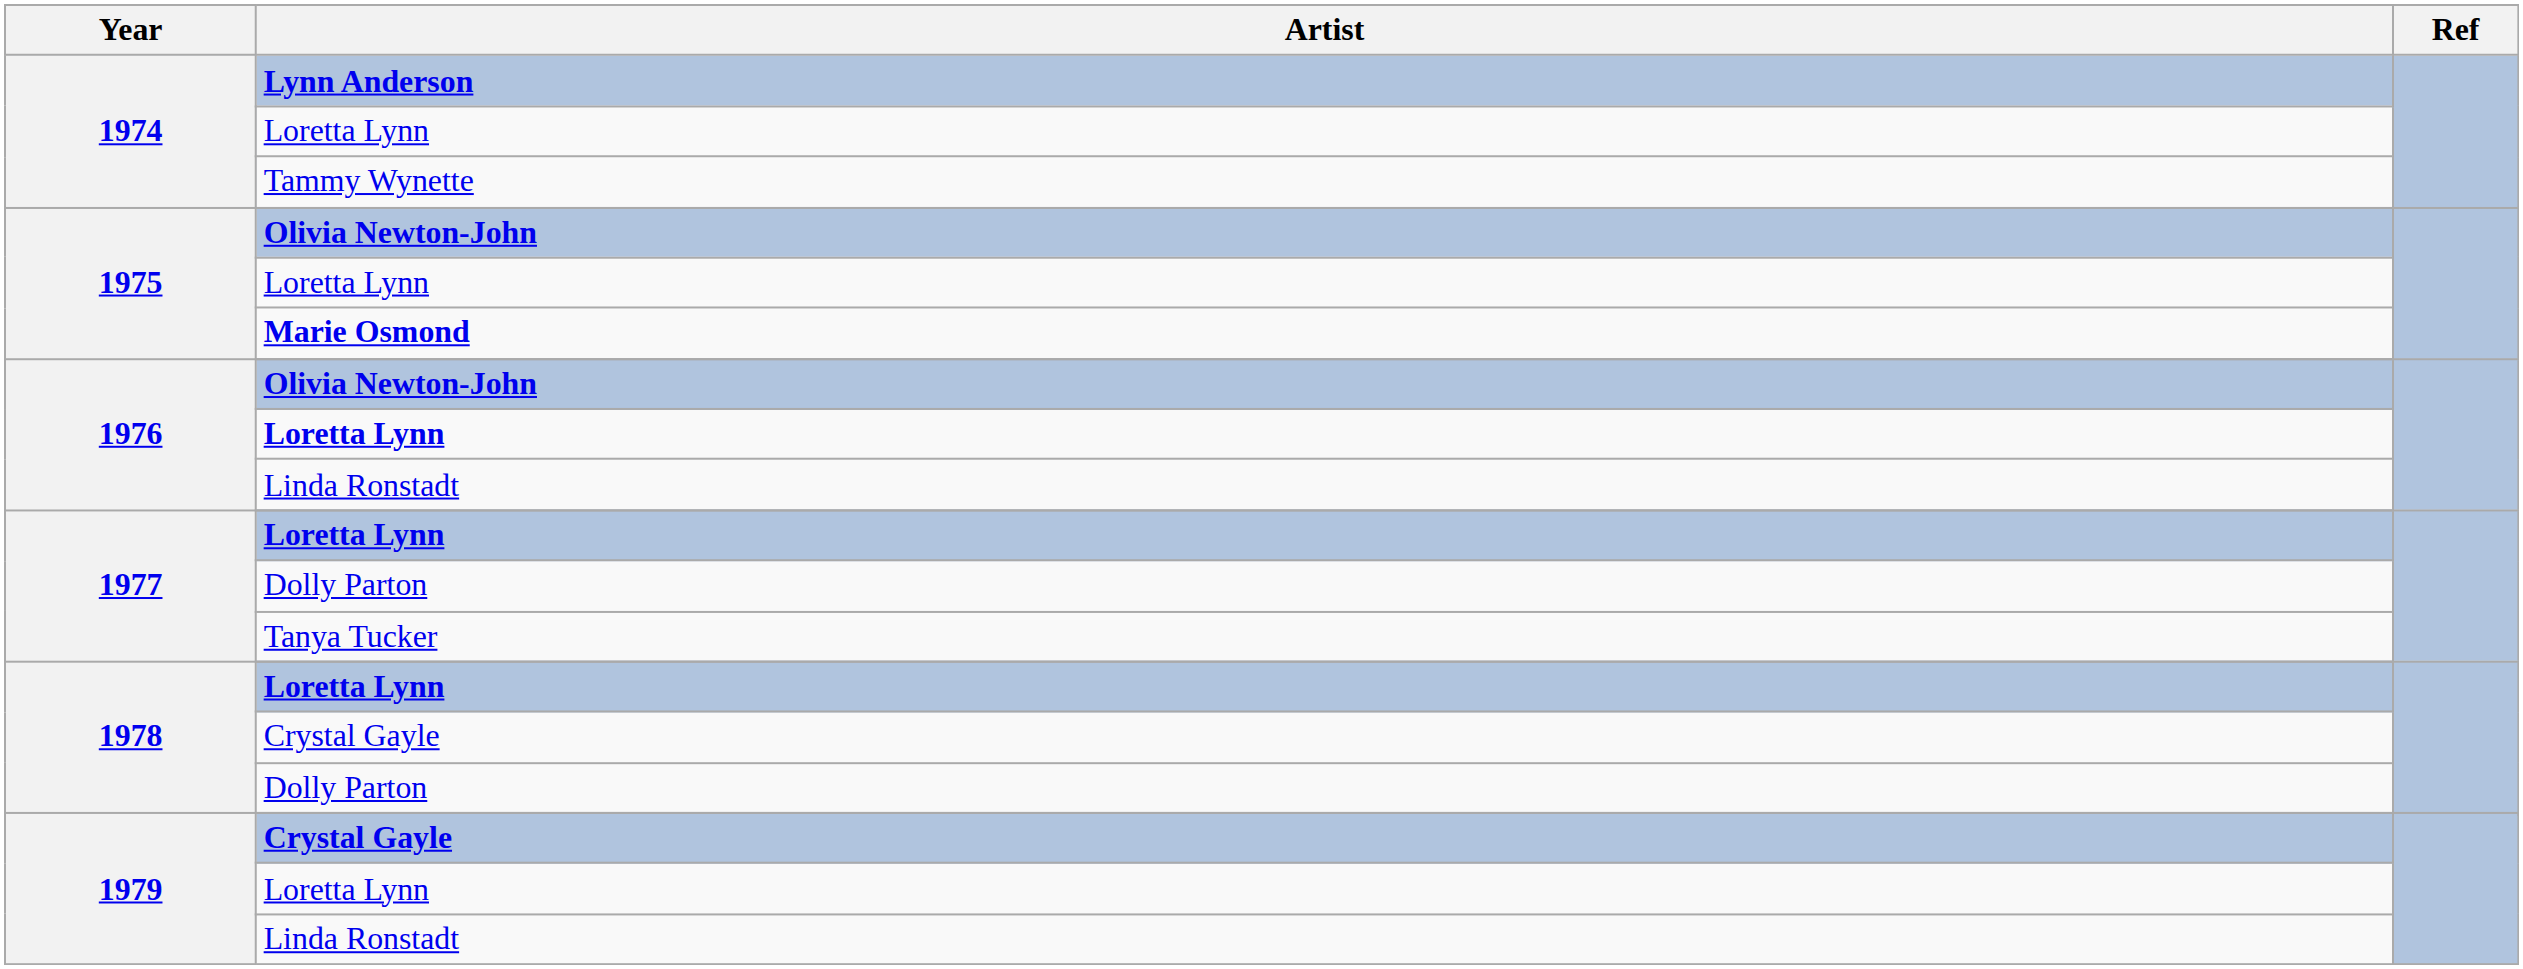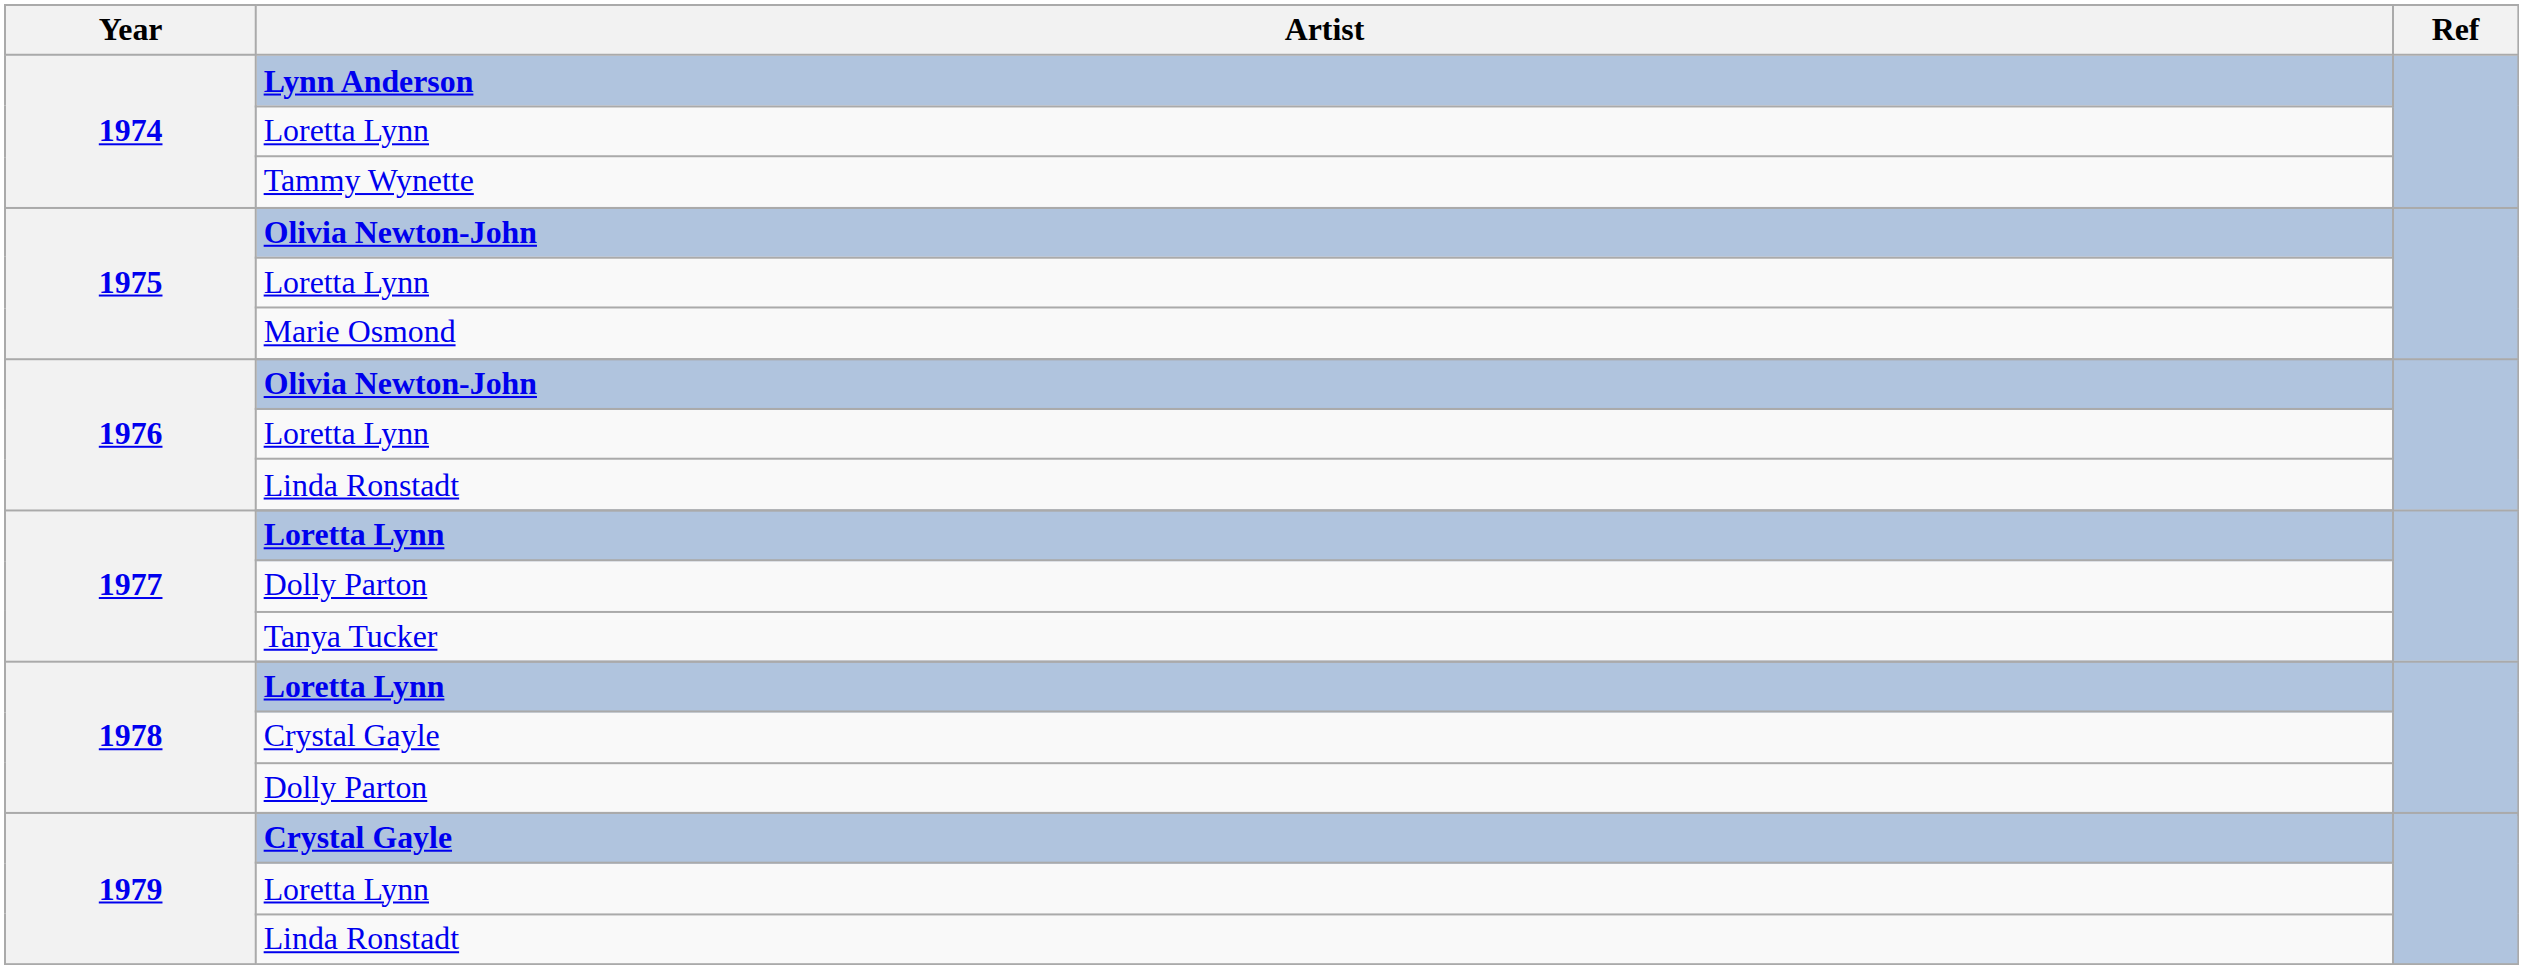Marie Osmond | Artist: bold -> normal
1976 / Loretta Lynn | Artist: bold -> normal
